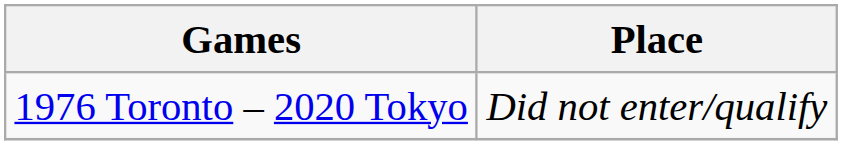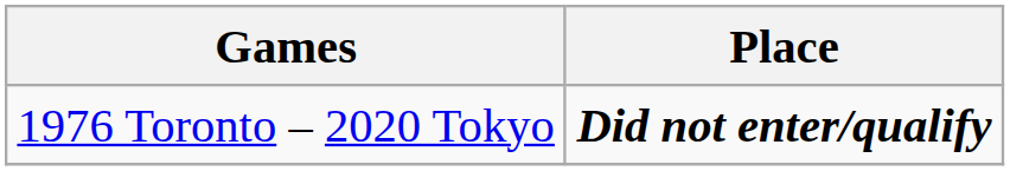1976 Toronto – 2020 Tokyo | Place: normal -> bold
